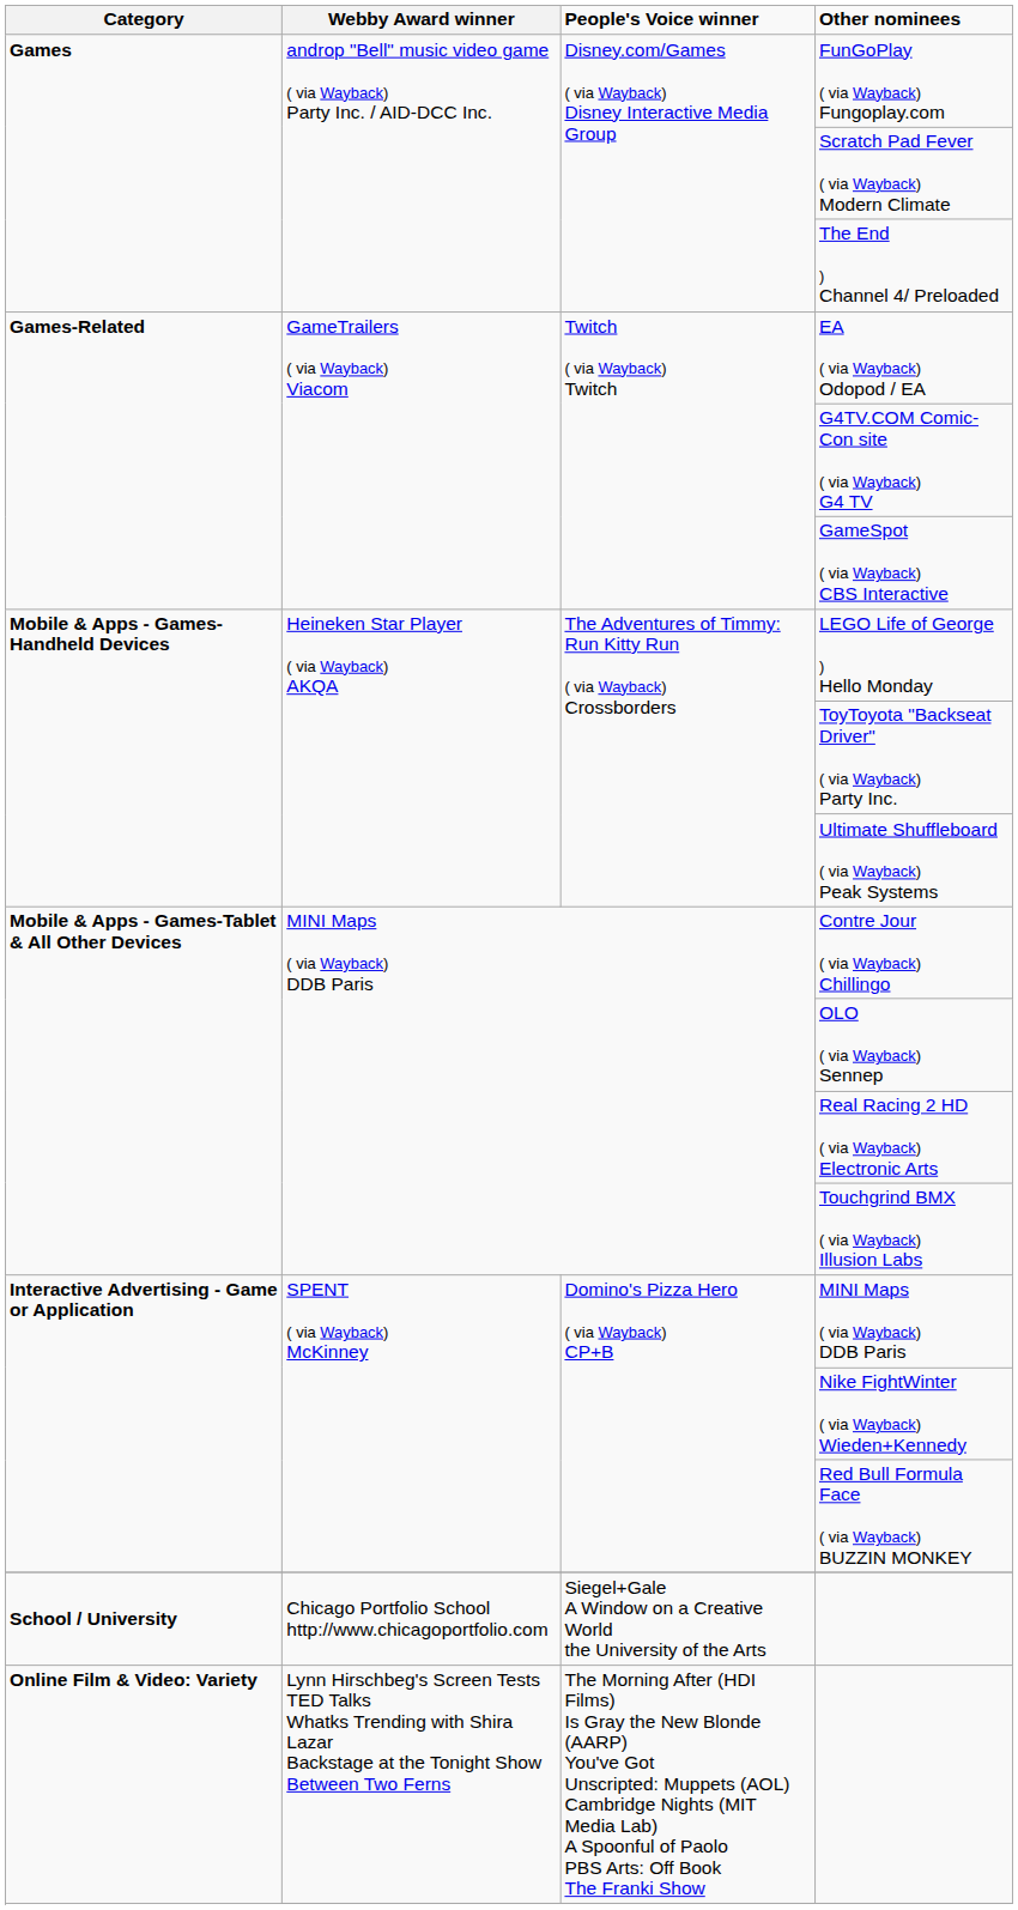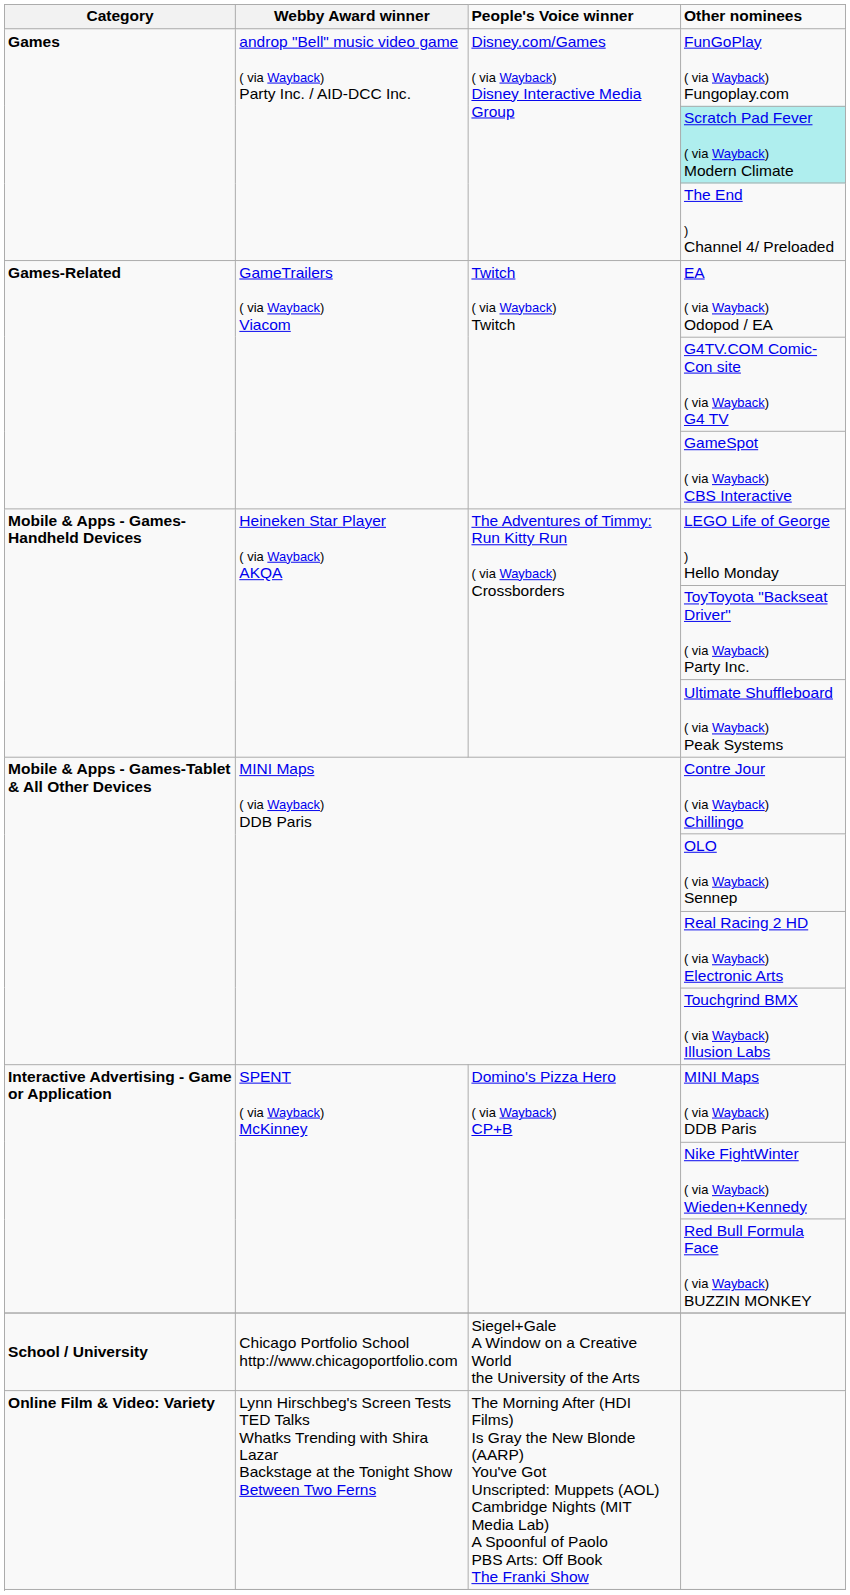Scratch Pad Fever ( via Wayback) Modern Climate | Other nominees: no background -> paleturquoise background
